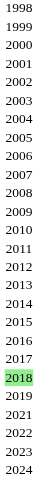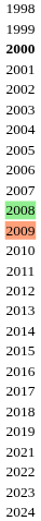2000 | column 1: normal -> bold
2008 | column 1: no background -> lightgreen background
2009 | column 1: no background -> lightsalmon background
2018 | column 1: lightgreen background -> no background
